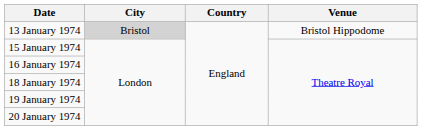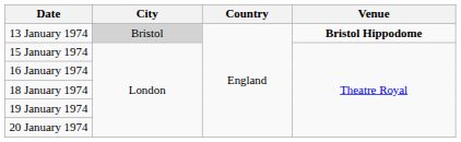13 January 1974 | Venue: normal -> bold
